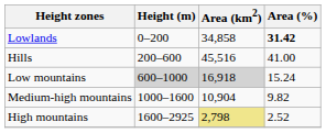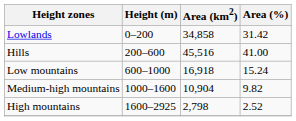Lowlands | Area (%): bold -> normal
Low mountains | Height (m): lightgrey background -> no background
Low mountains | Area (km2): lightgrey background -> no background
High mountains | Area (km2): khaki background -> no background
